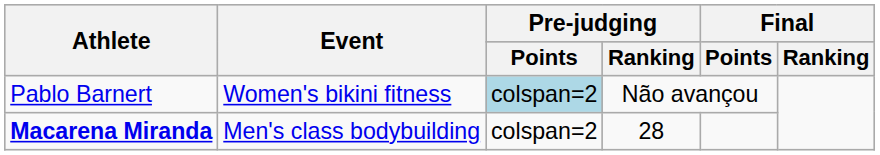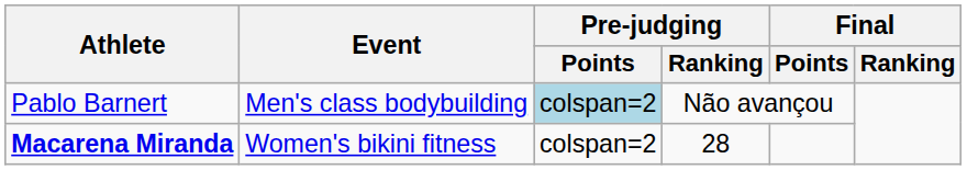Pablo Barnert | Event: Women's bikini fitness -> Men's class bodybuilding
Macarena Miranda | Event: Men's class bodybuilding -> Women's bikini fitness
